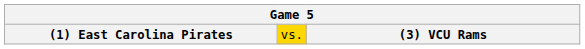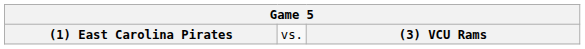(1) East Carolina Pirates | column 2: gold background -> no background
